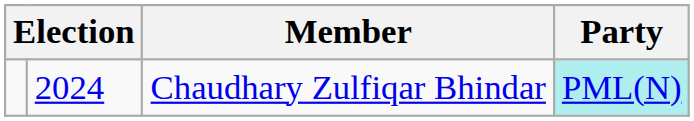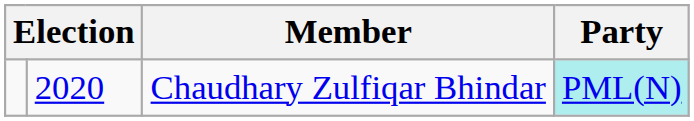Chaudhary Zulfiqar Bhindar | column 2: 2024 -> 2020
